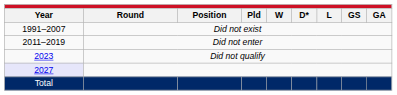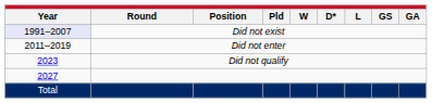1991–2007 | Year: no background -> lavender background
2027 | Year: lavender background -> no background
